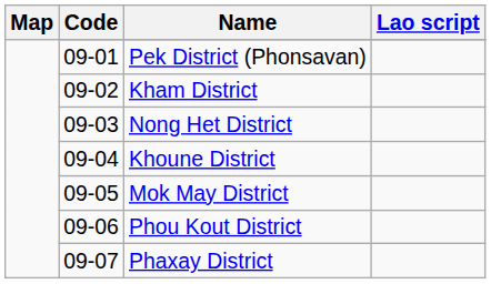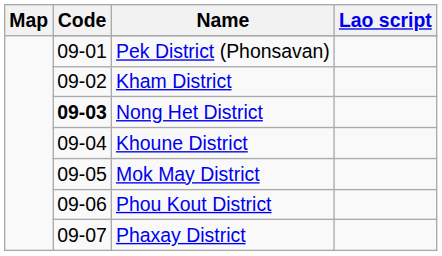Nong Het District | Code: normal -> bold
